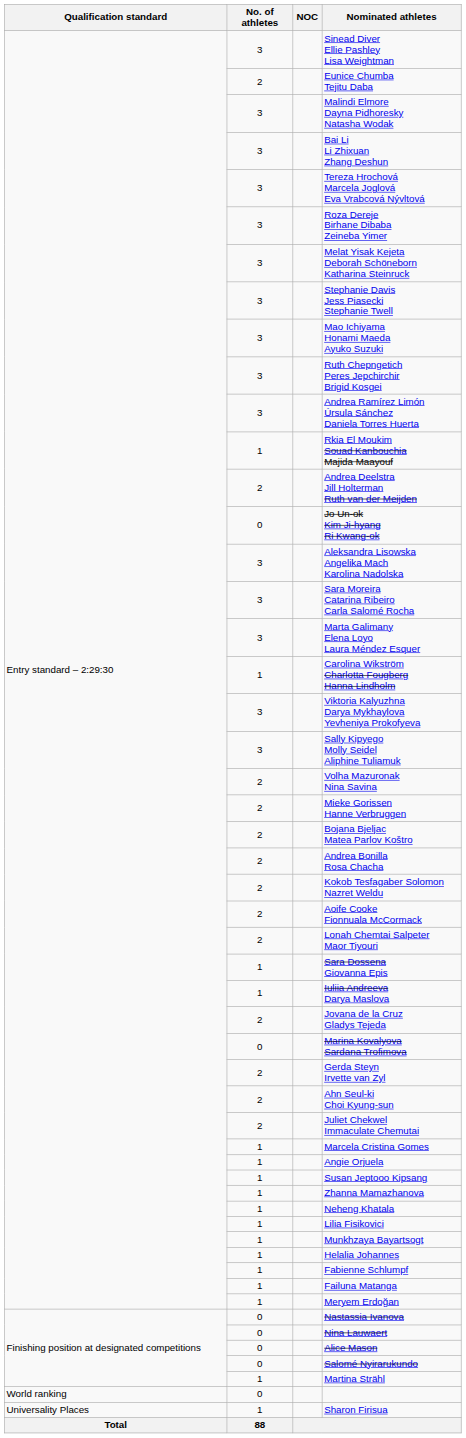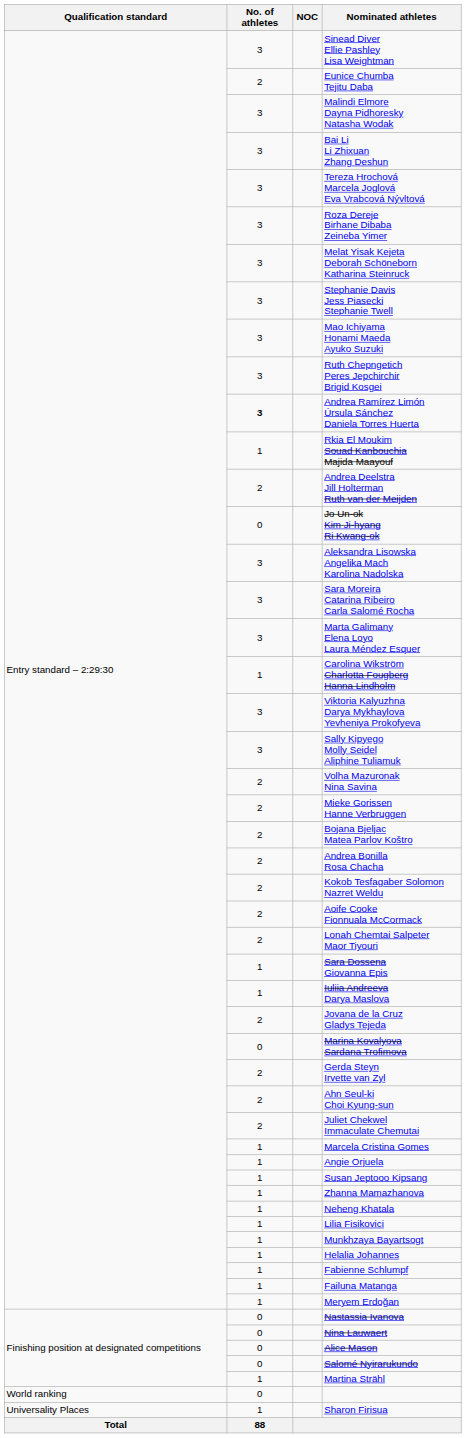Andrea Ramírez Limón Úrsula Sánchez Daniela Torres Huerta | No. of athletes: normal -> bold
